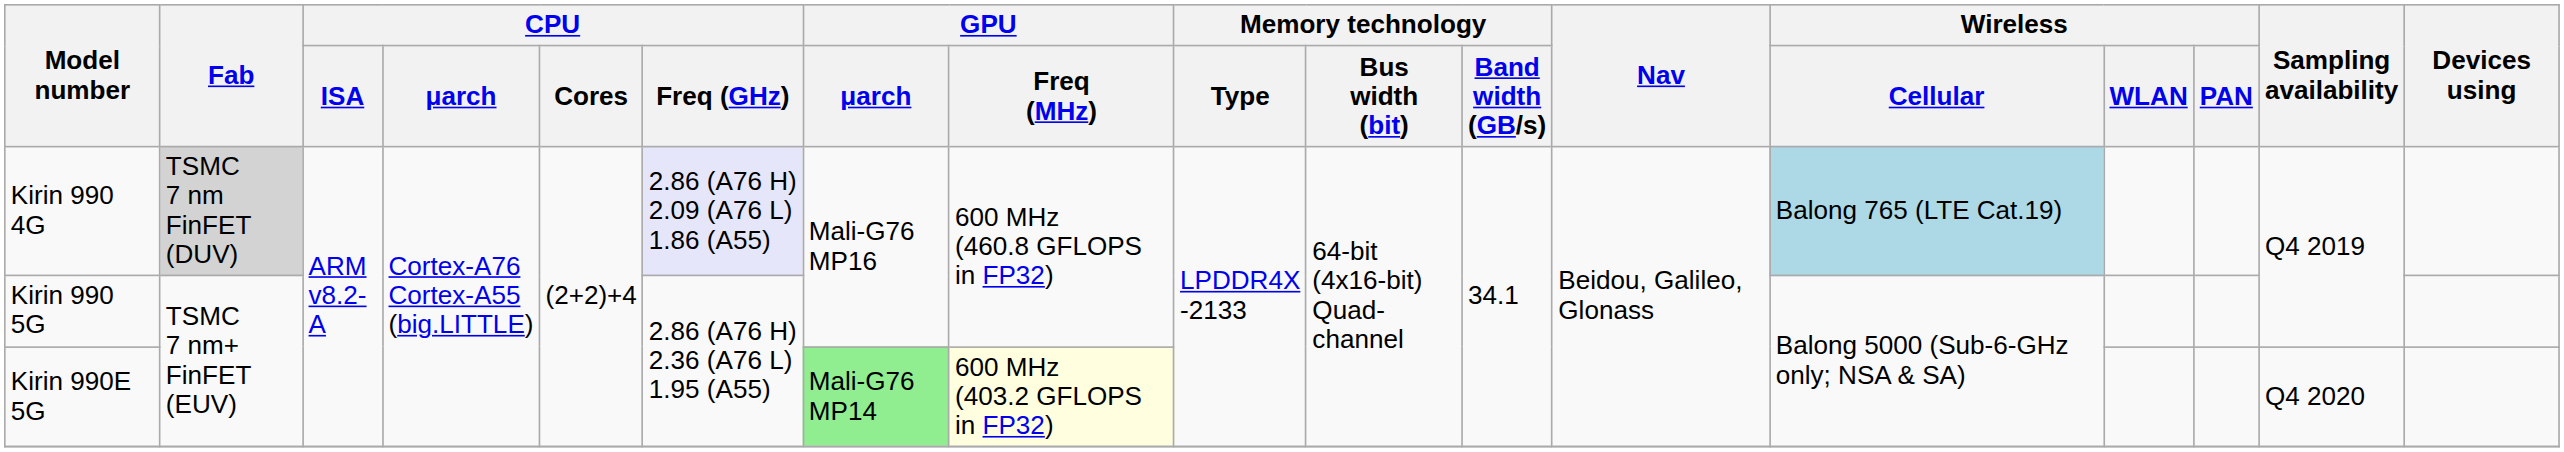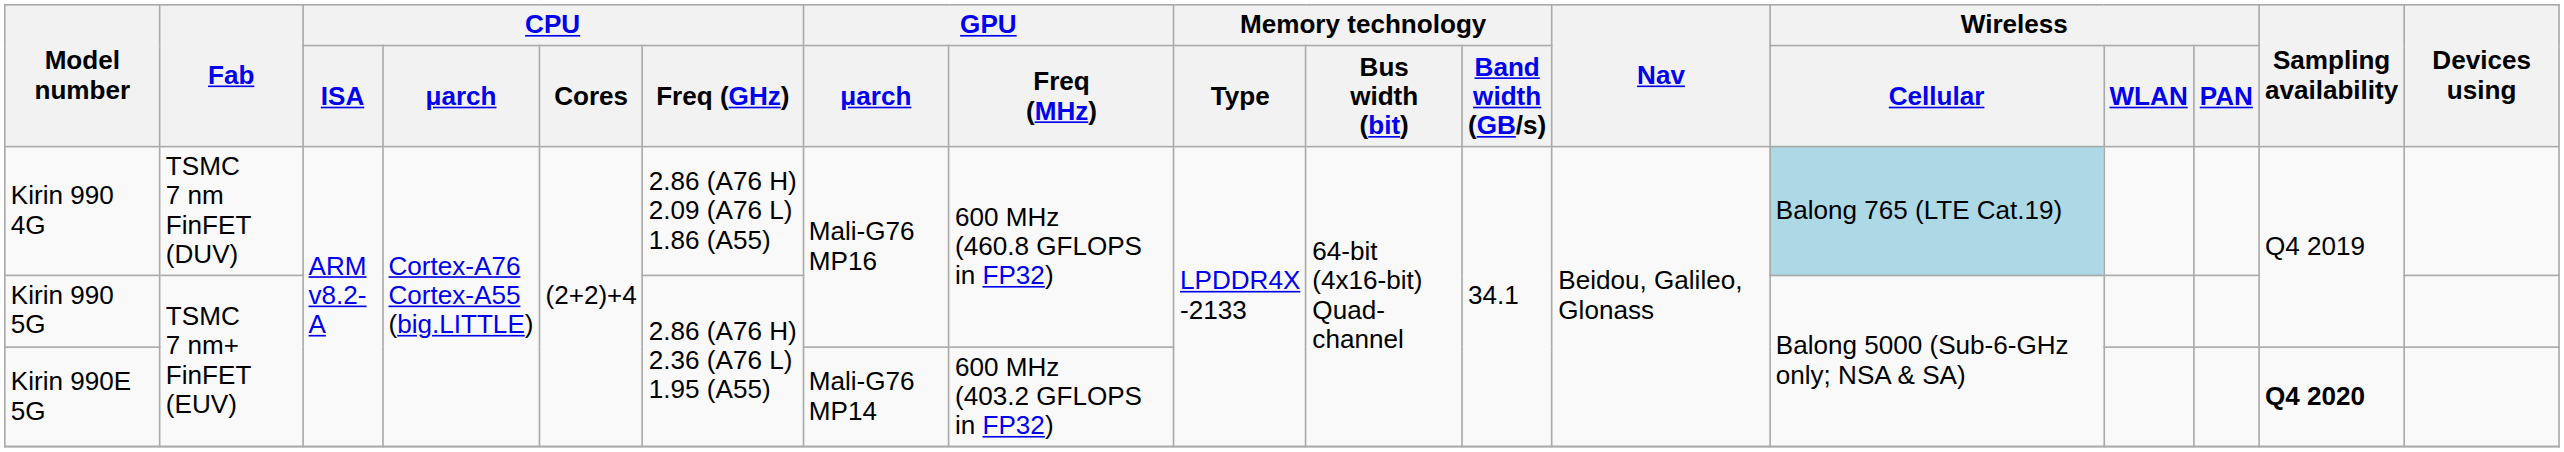Kirin 990 4G | Fab: lightgrey background -> no background
Kirin 990 4G | CPU / Freq (GHz): lavender background -> no background
Kirin 990E 5G | GPU / μarch: lightgreen background -> no background
Kirin 990E 5G | GPU / Freq (MHz): lightyellow background -> no background
Kirin 990E 5G | Sampling availability: normal -> bold
